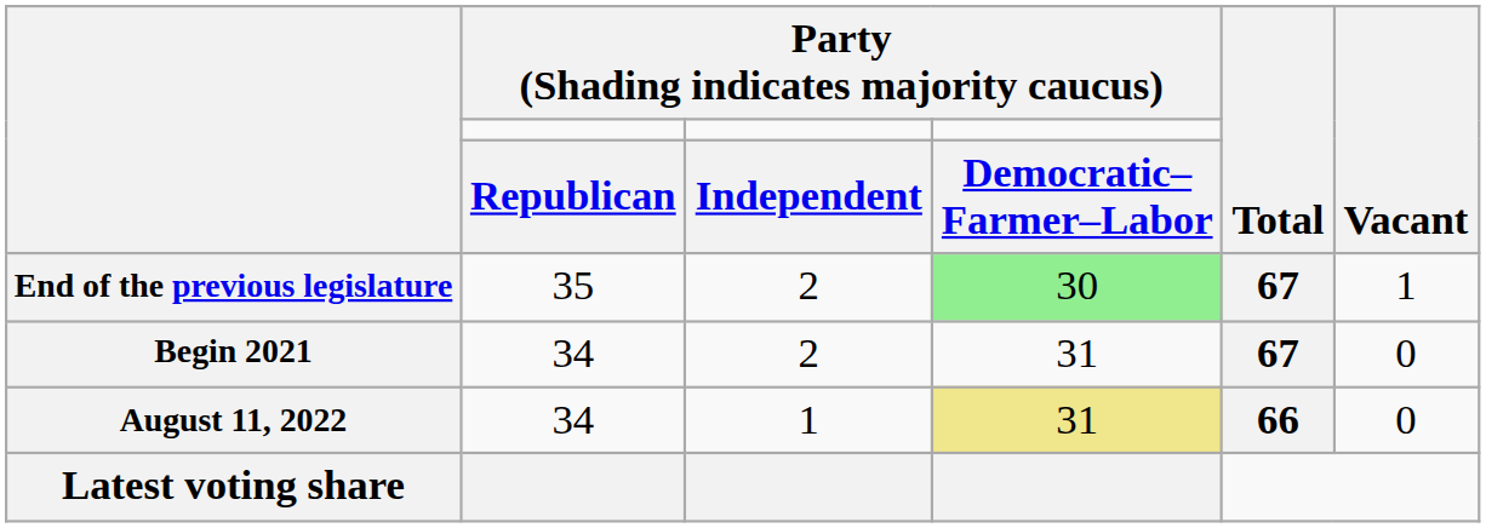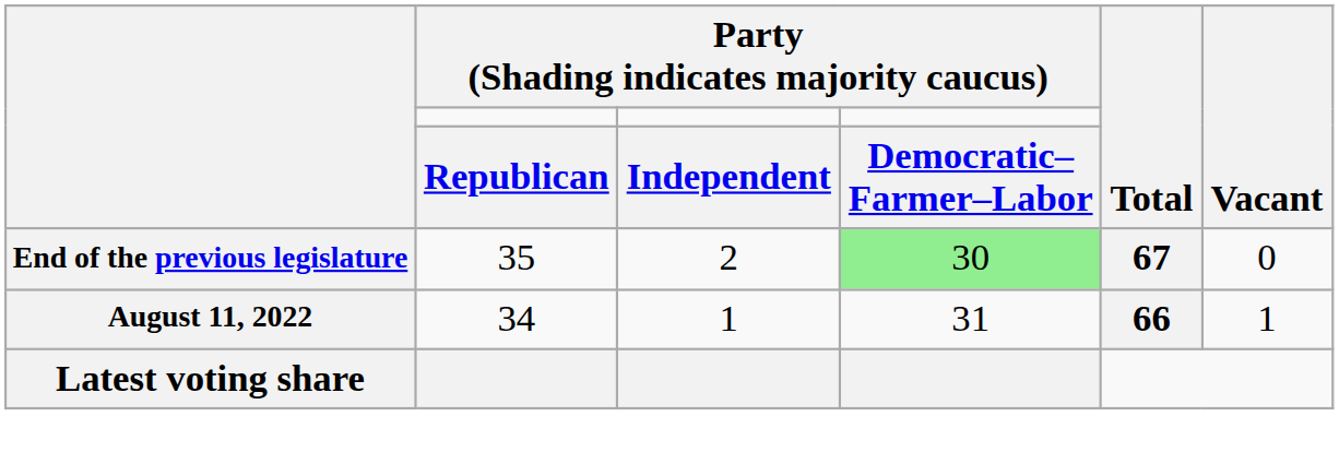End of the previous legislature | Vacant: 1 -> 0
- row: Begin 2021 | 34 | 2 | 31 | 67 | 0
August 11, 2022 | column 4: khaki background -> no background
August 11, 2022 | Vacant: 0 -> 1
